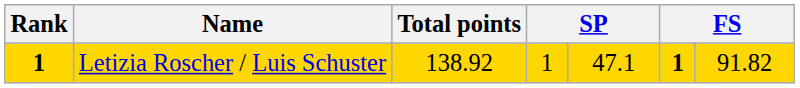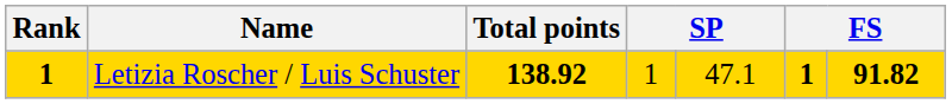Letizia Roscher / Luis Schuster | Total points: normal -> bold
Letizia Roscher / Luis Schuster | column 7: normal -> bold
